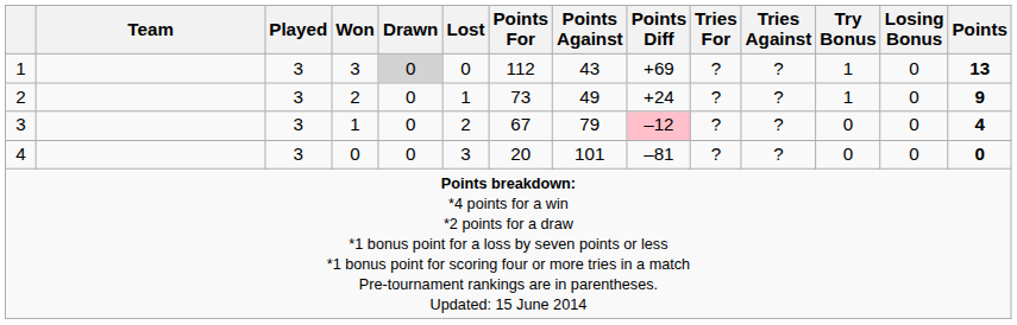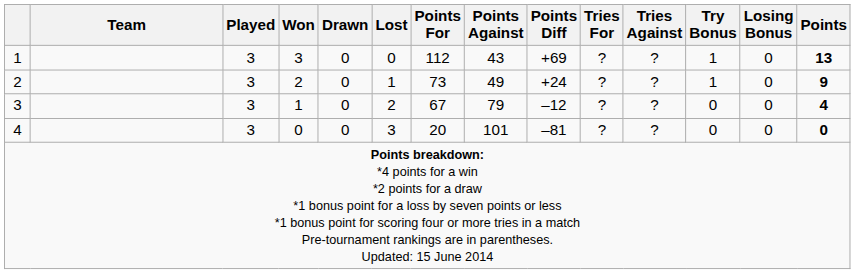row 2 | Drawn: lightgrey background -> no background
row 4 | Points Diff: pink background -> no background
